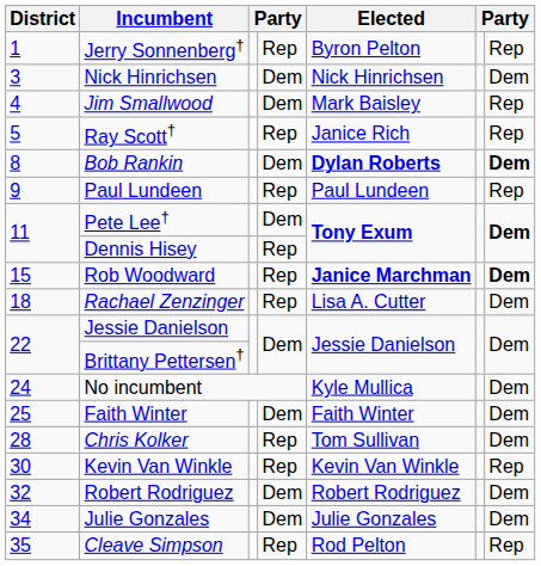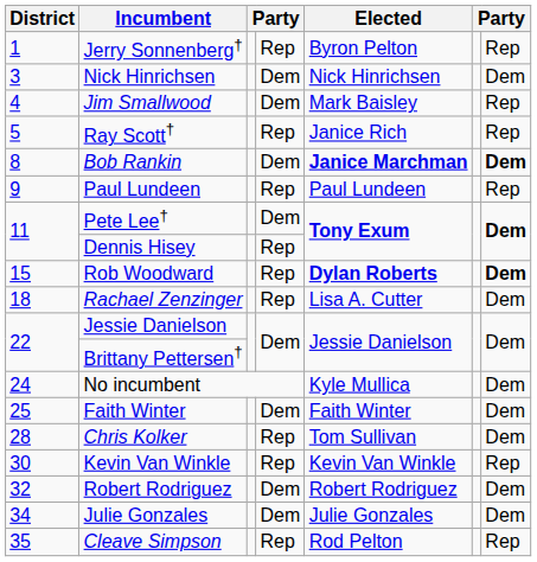Bob Rankin | Elected: Dylan Roberts -> Janice Marchman
Rob Woodward | Elected: Janice Marchman -> Dylan Roberts
